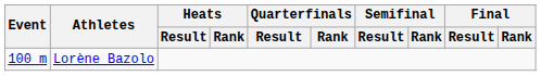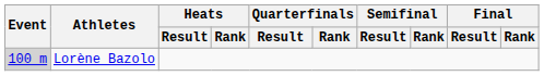Lorène Bazolo | Event: no background -> lightgrey background
